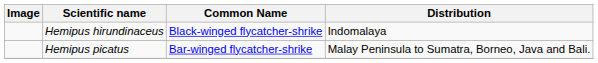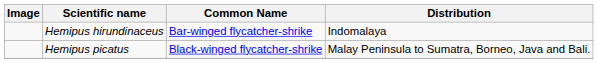Hemipus hirundinaceus | Common Name: Black-winged flycatcher-shrike -> Bar-winged flycatcher-shrike
Hemipus picatus | Common Name: Bar-winged flycatcher-shrike -> Black-winged flycatcher-shrike
